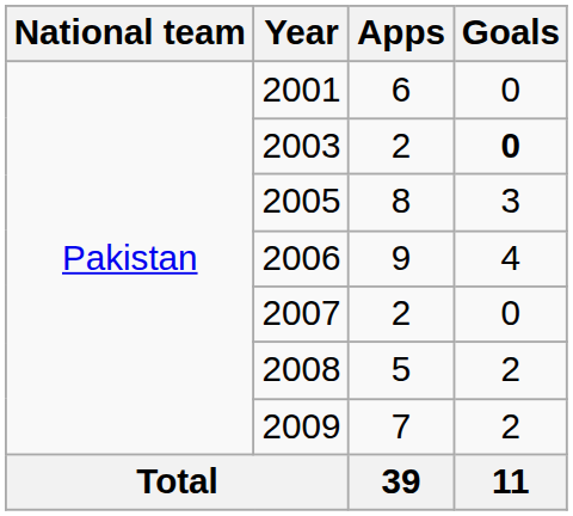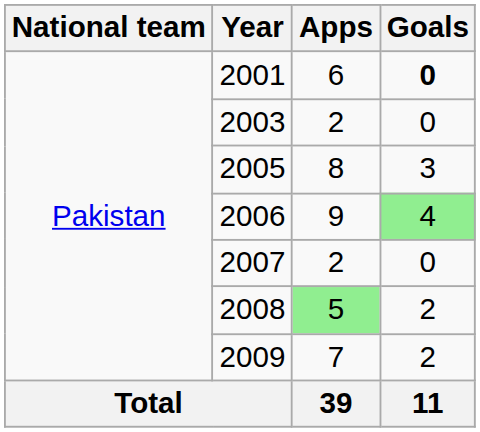2001 | Goals: normal -> bold
2003 | Goals: bold -> normal
2006 | Goals: no background -> lightgreen background
2008 | Apps: no background -> lightgreen background
